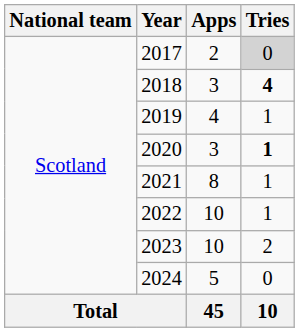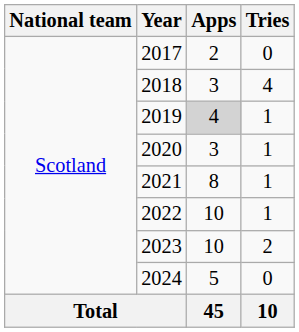2017 | Tries: lightgrey background -> no background
2018 | Tries: bold -> normal
2019 | Apps: no background -> lightgrey background
2020 | Tries: bold -> normal
